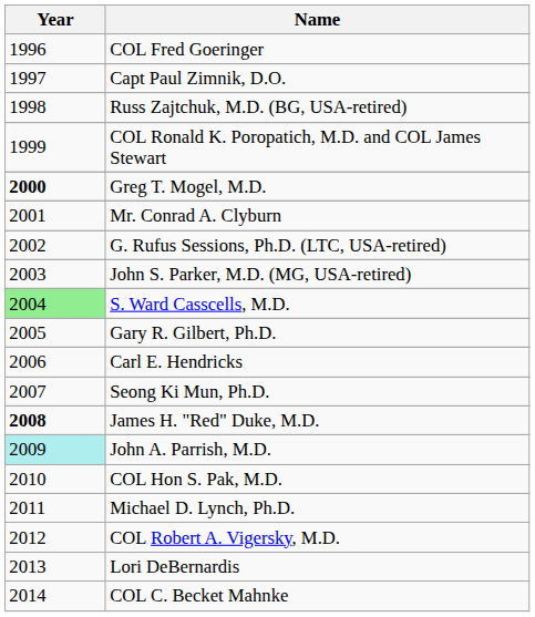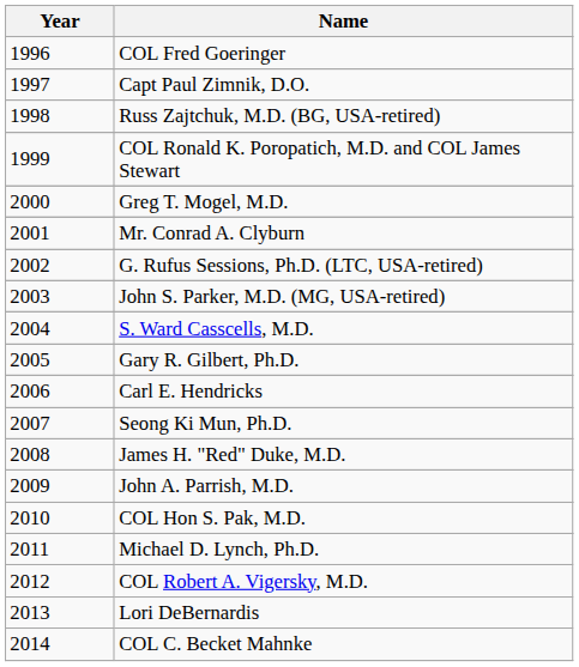Greg T. Mogel, M.D. | Year: bold -> normal
S. Ward Casscells, M.D. | Year: lightgreen background -> no background
James H. "Red" Duke, M.D. | Year: bold -> normal
John A. Parrish, M.D. | Year: paleturquoise background -> no background
